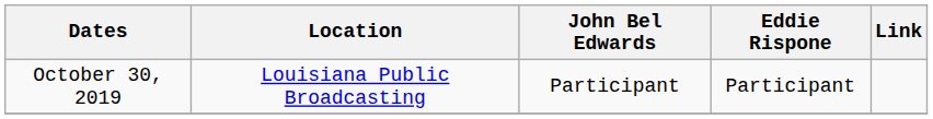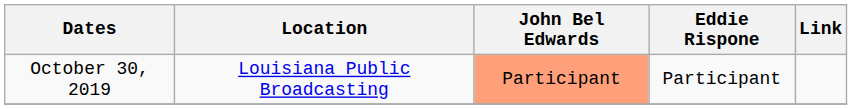October 30, 2019 | John Bel Edwards: no background -> lightsalmon background
